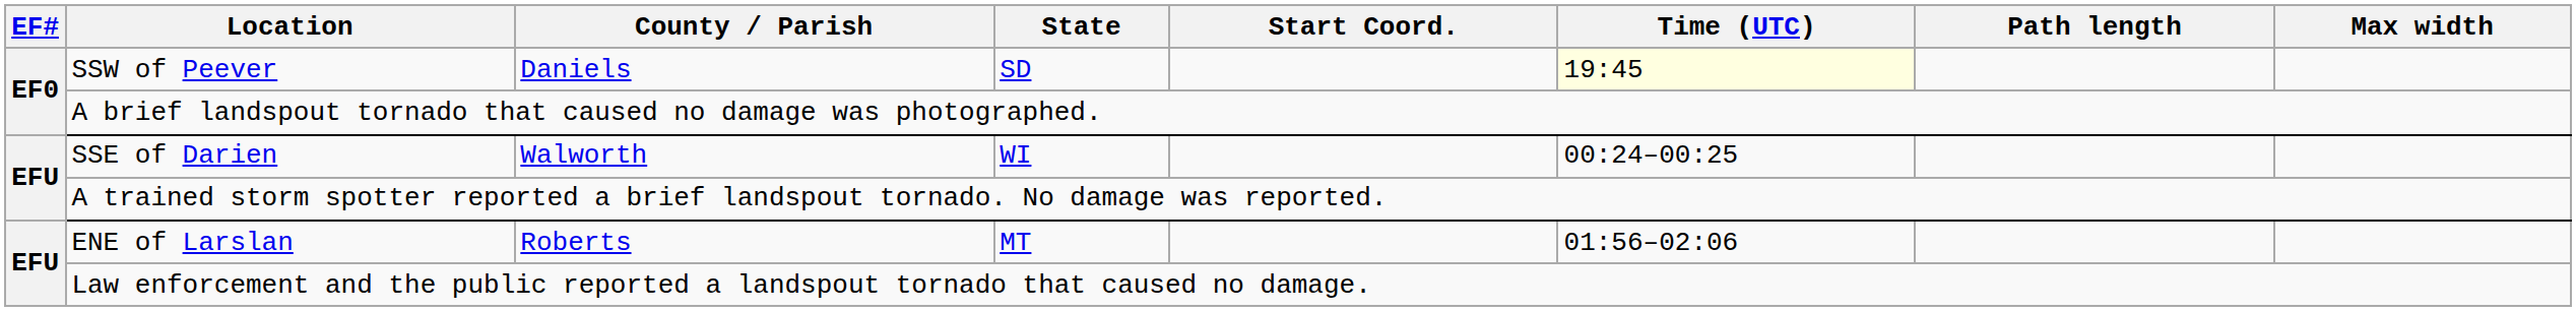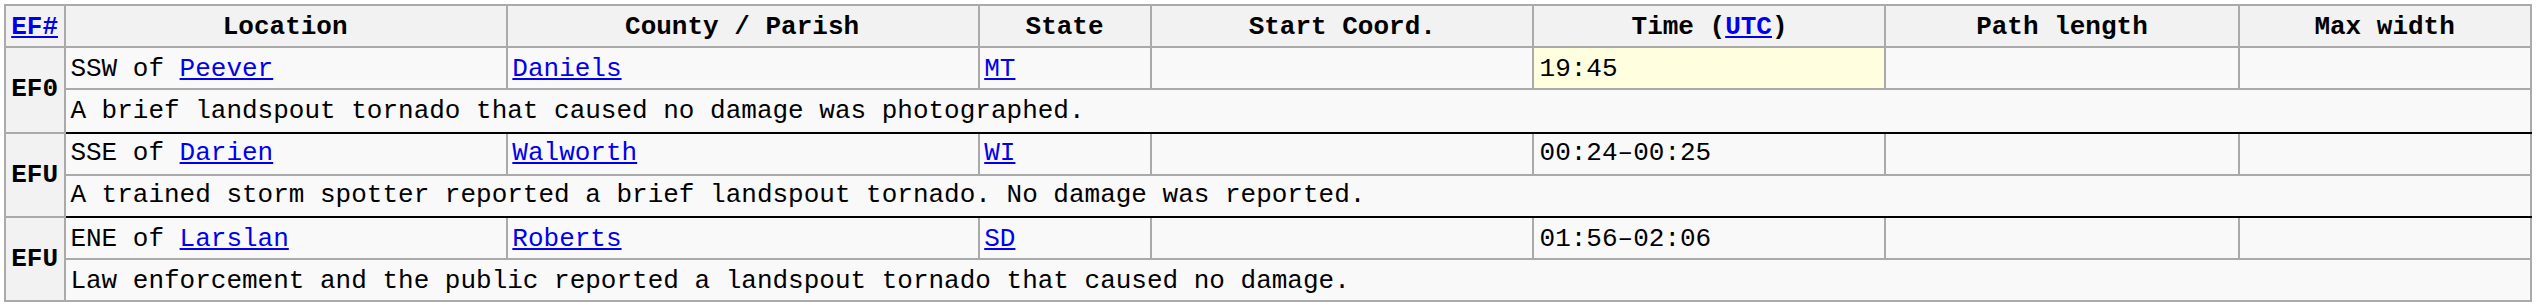SSW of Peever | State: SD -> MT
ENE of Larslan | State: MT -> SD
